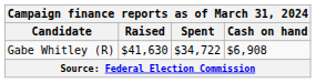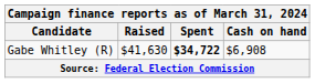Gabe Whitley (R) | Spent: normal -> bold
